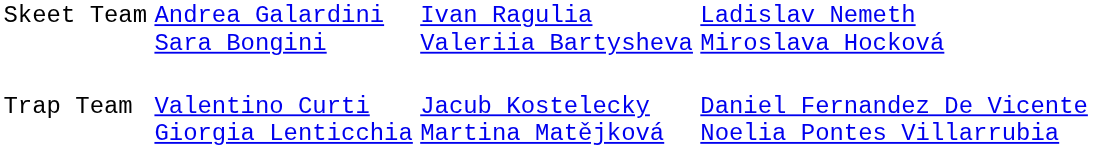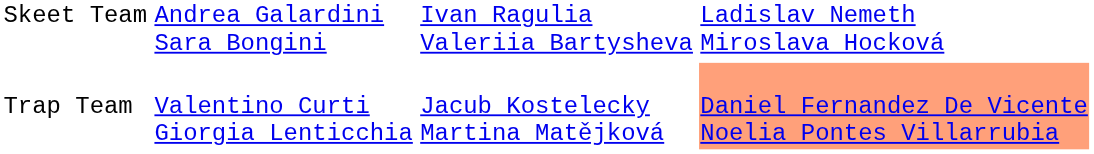Trap Team | column 4: no background -> lightsalmon background
